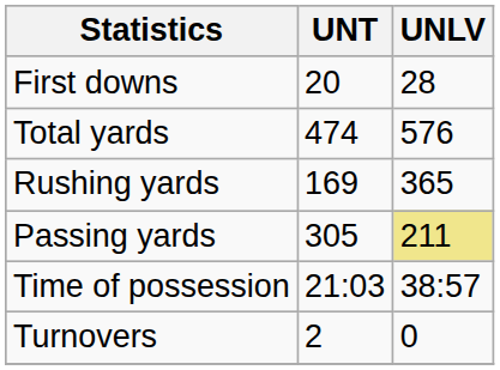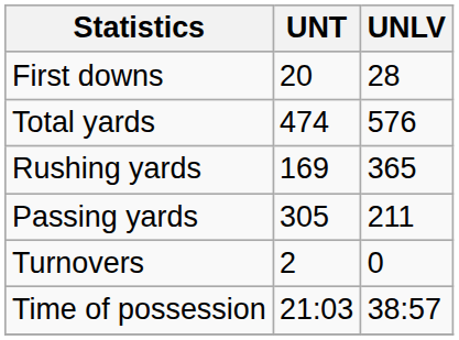Passing yards | UNLV: khaki background -> no background
rows swapped: Turnovers <-> Time of possession
